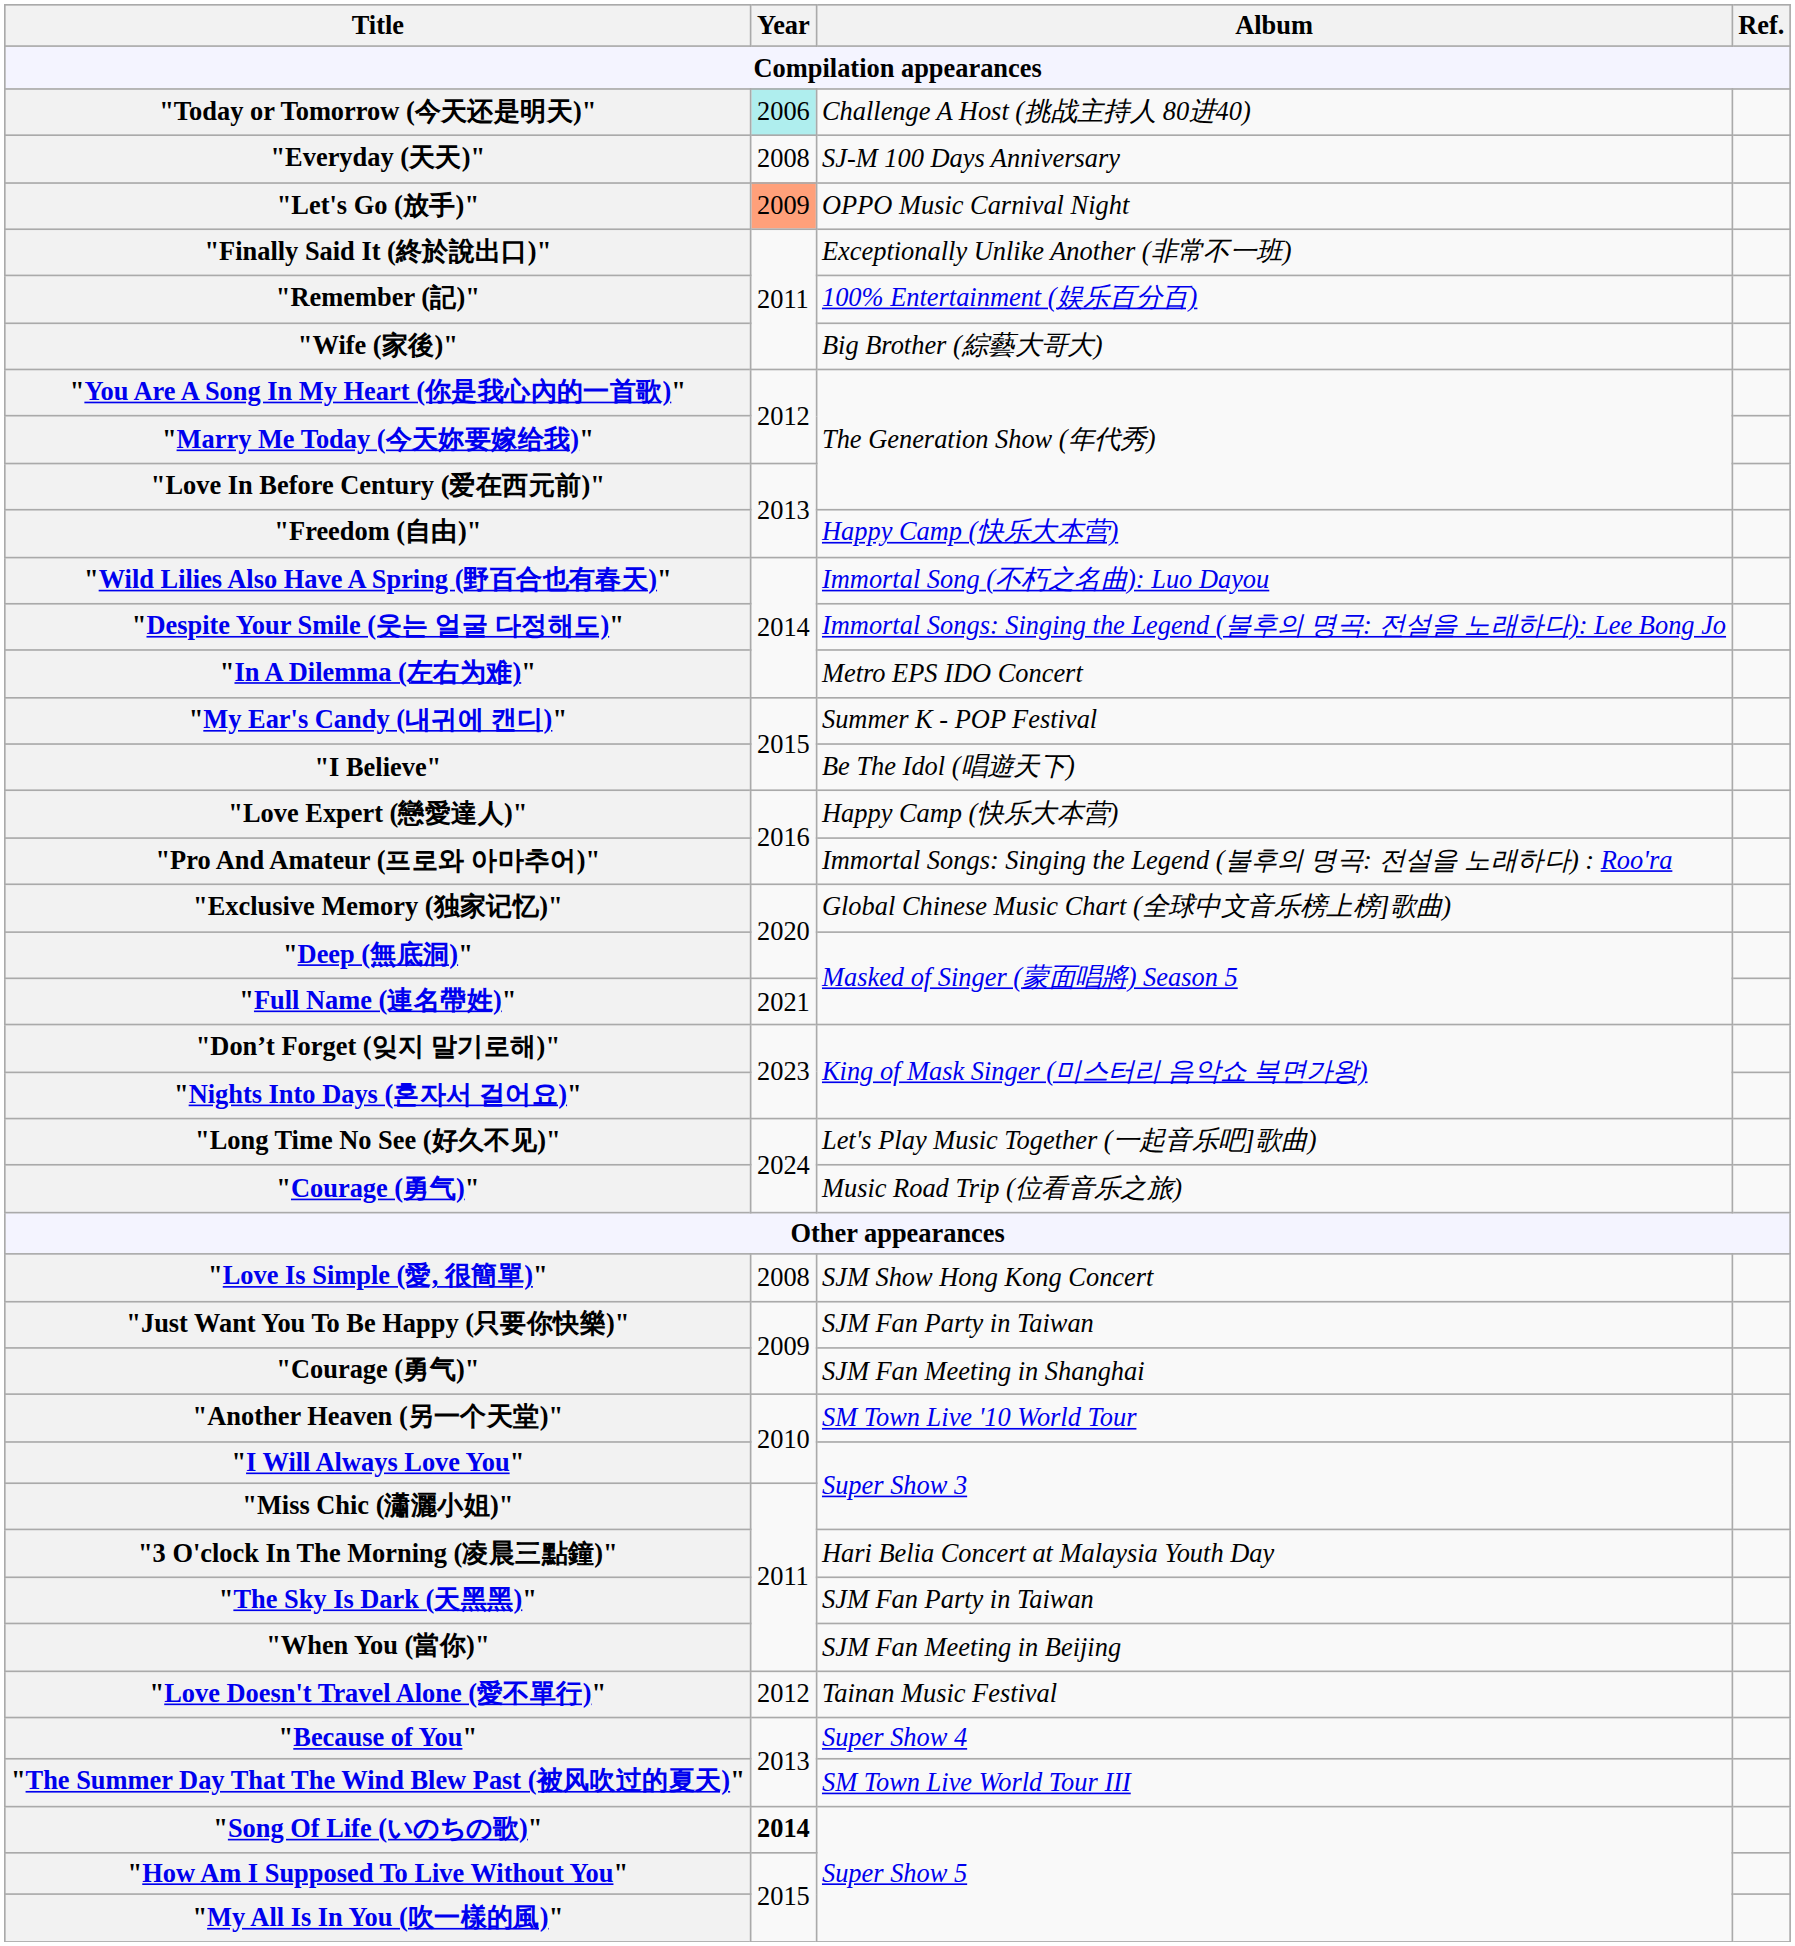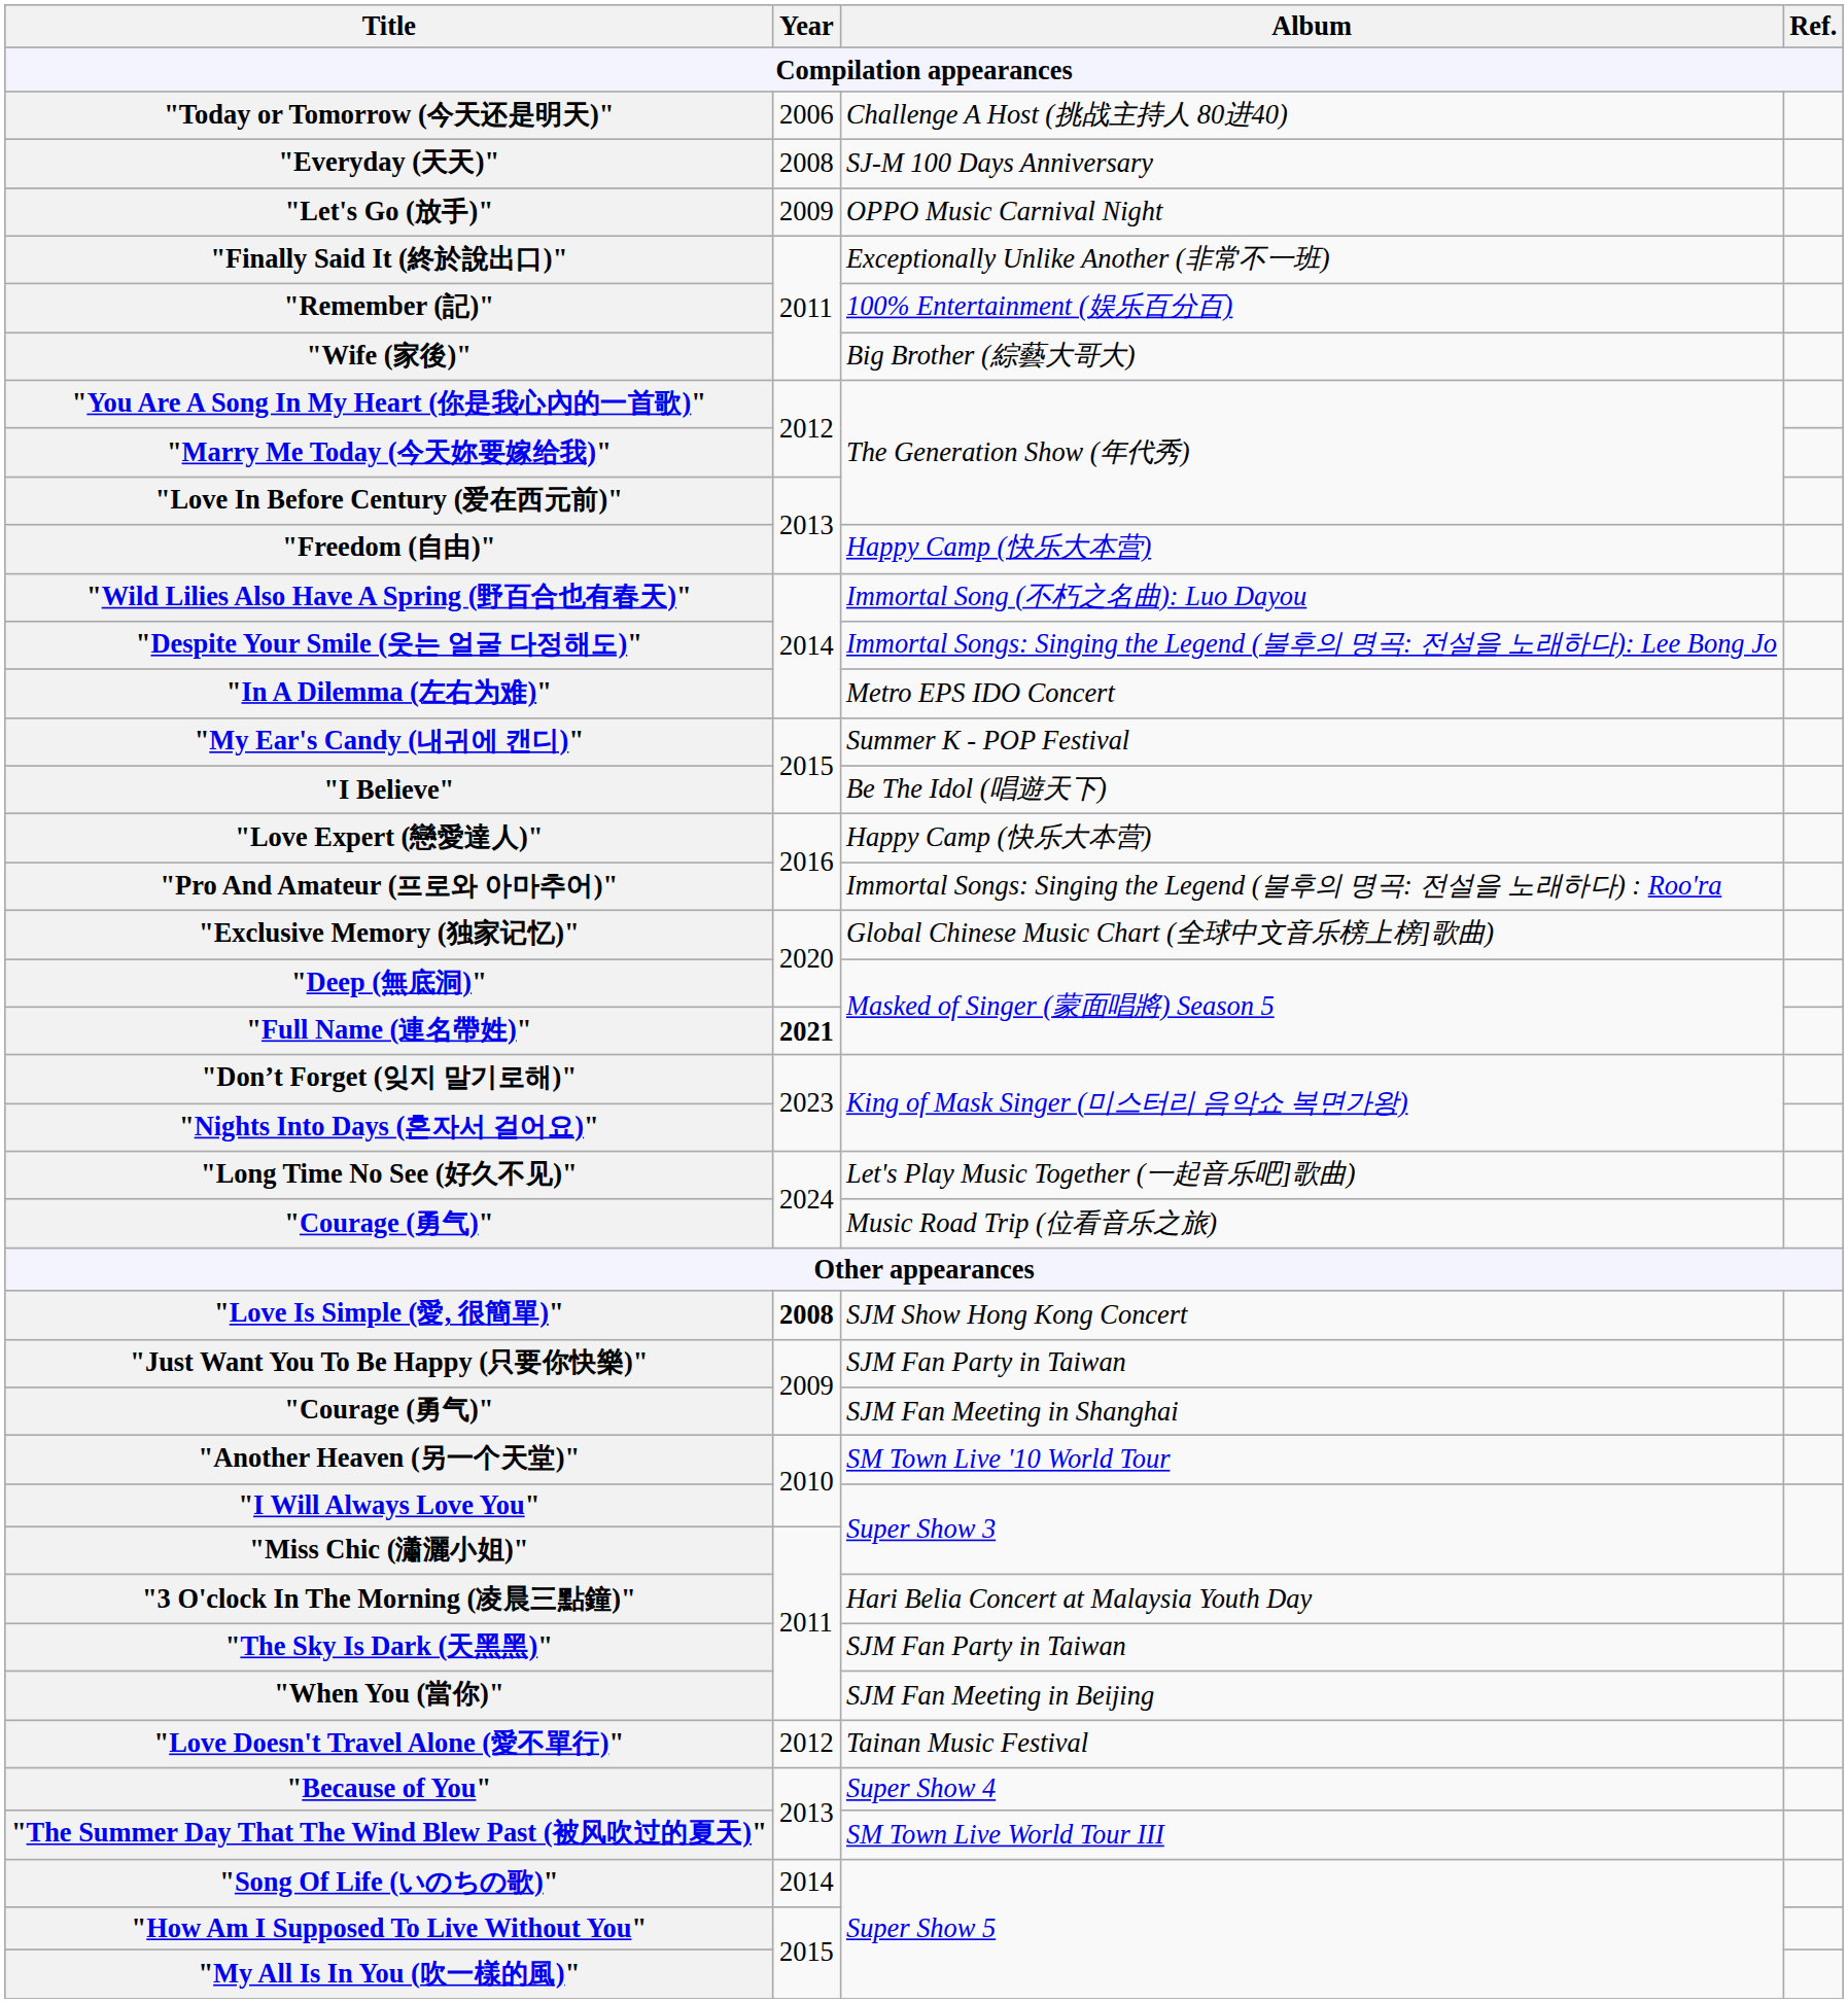"Today or Tomorrow (今天还是明天)" | Year: paleturquoise background -> no background
"Let's Go (放手)" | Year: lightsalmon background -> no background
"Full Name (連名帶姓)" | Year: normal -> bold
"Love Is Simple (愛, 很簡單)" | Year: normal -> bold
"Song Of Life (いのちの歌)" | Year: bold -> normal
